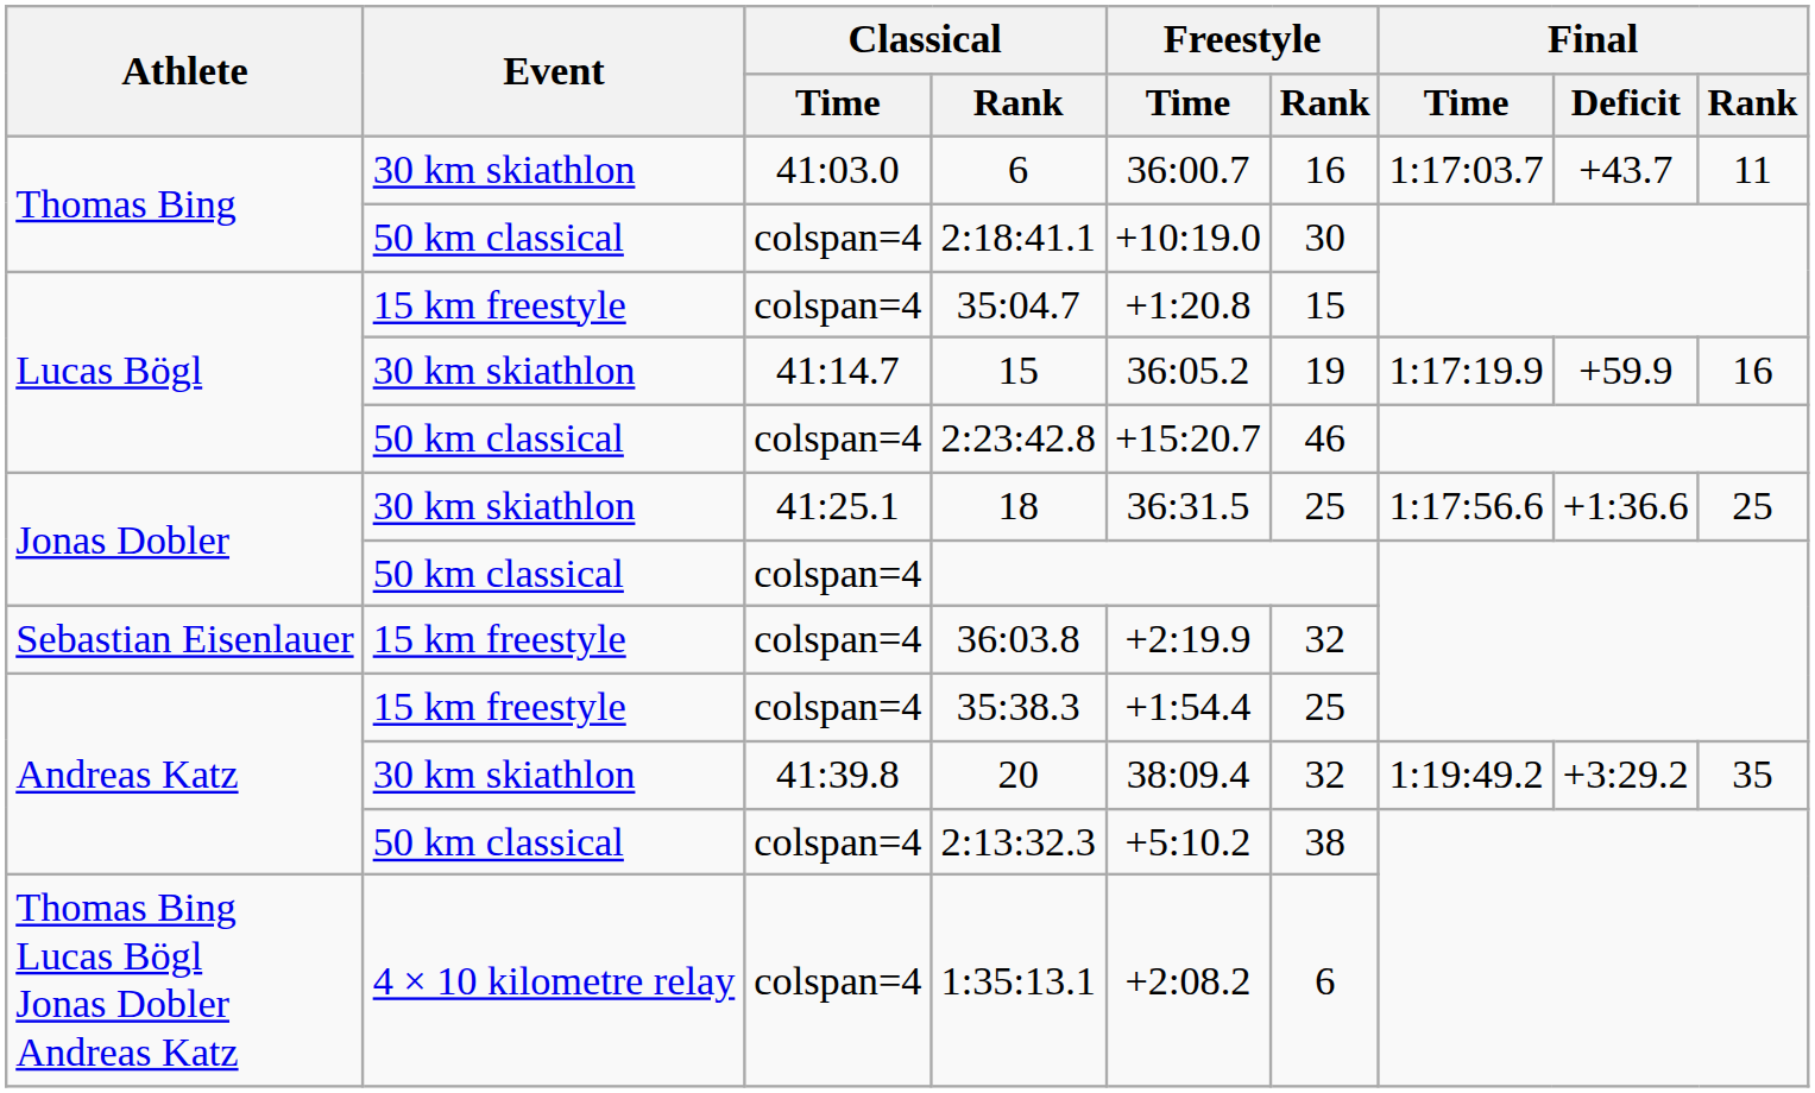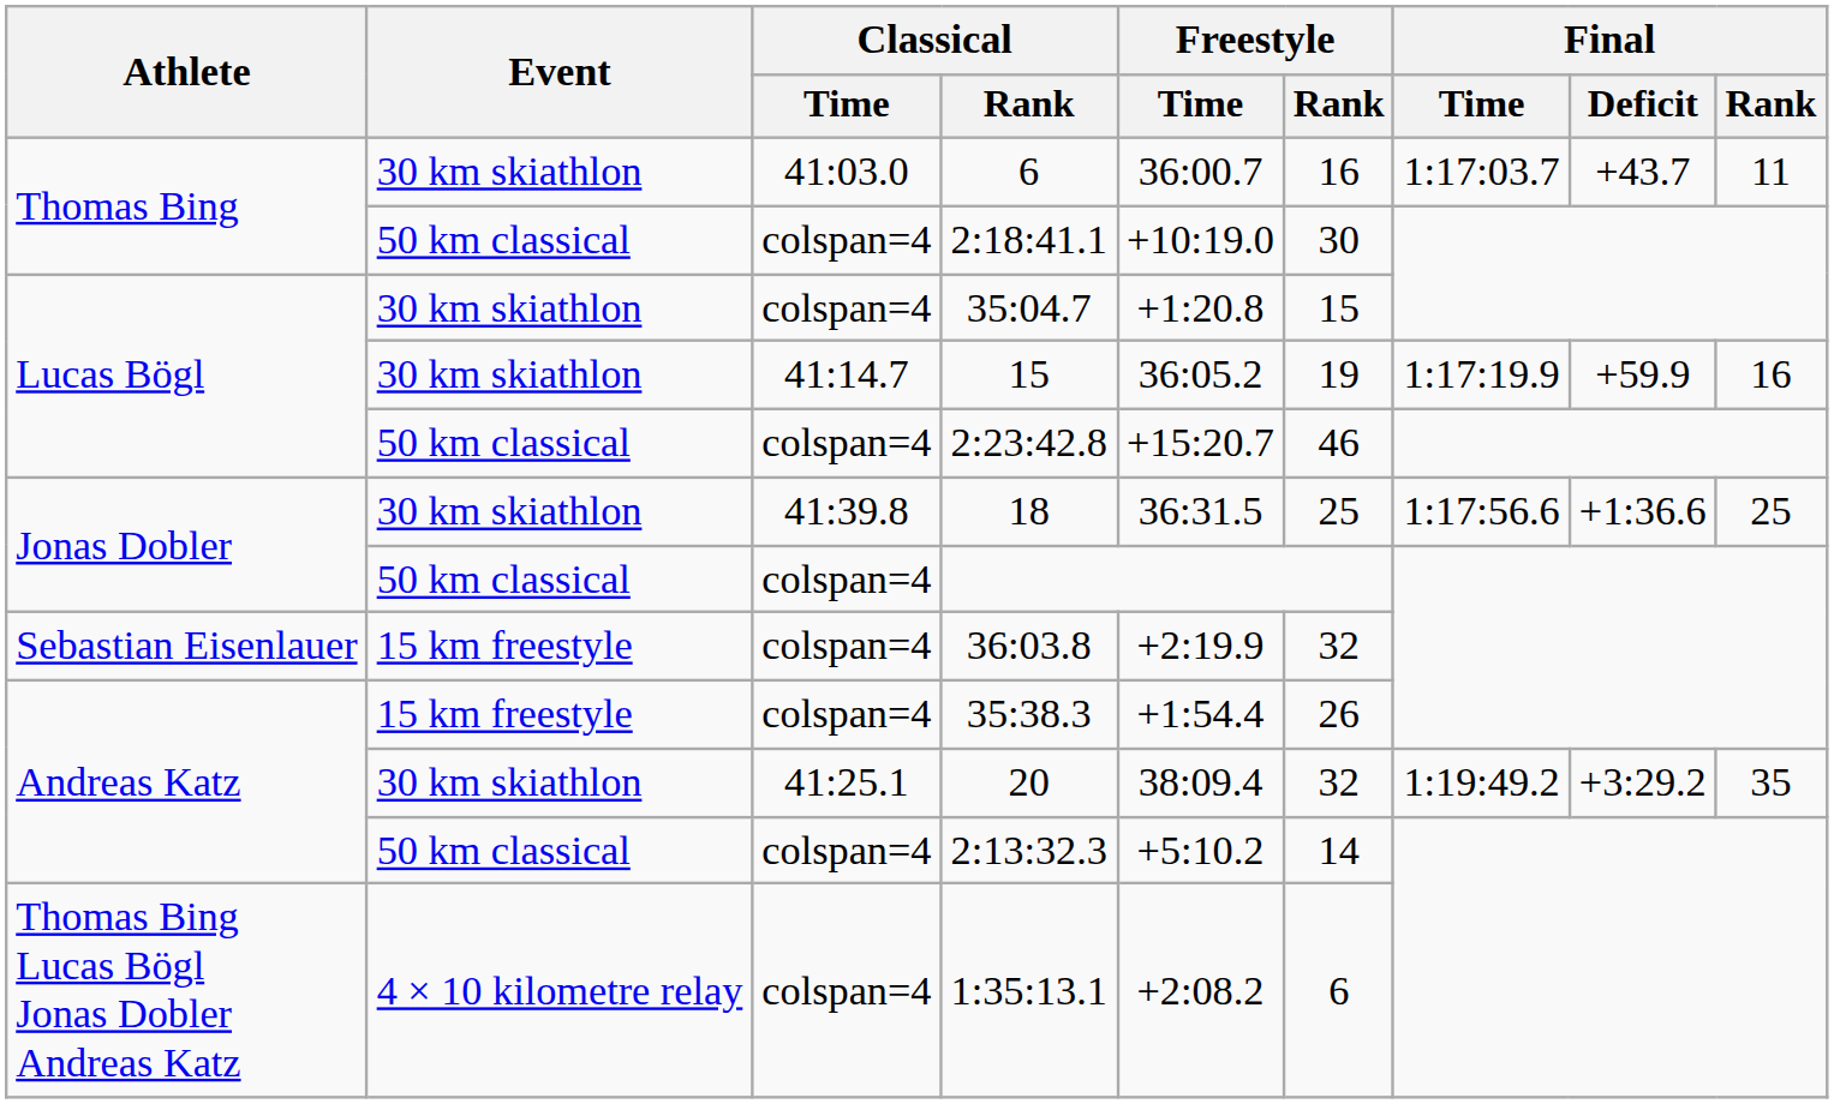35:04.7 | Event: 15 km freestyle -> 30 km skiathlon
18 | Classical / Time: 41:25.1 -> 41:39.8
35:38.3 | Freestyle / Rank: 25 -> 26
20 | Classical / Time: 41:39.8 -> 41:25.1
2:13:32.3 | Freestyle / Rank: 38 -> 14
